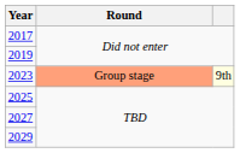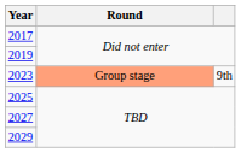2023 | column 3: lightyellow background -> no background
